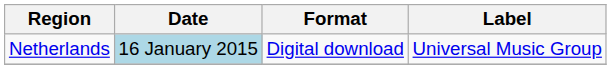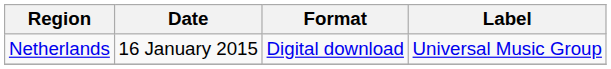Netherlands | Date: lightblue background -> no background
